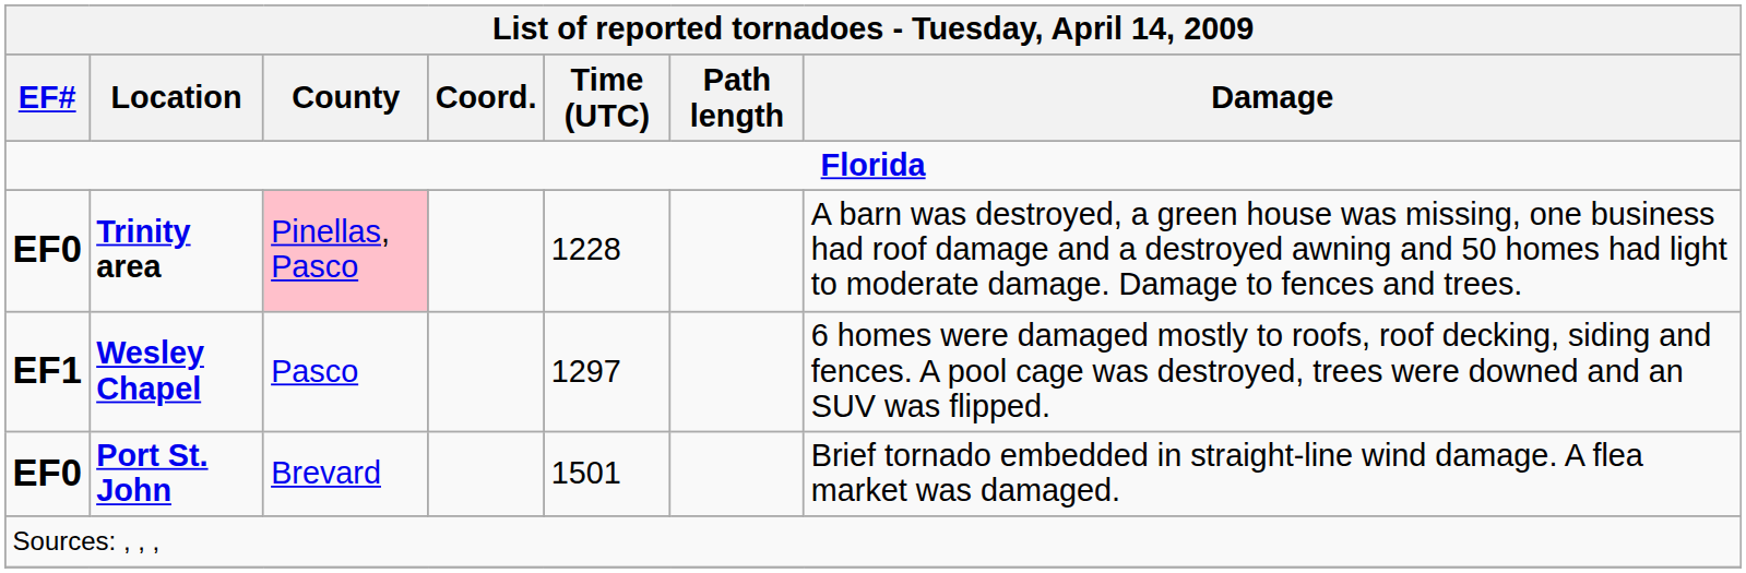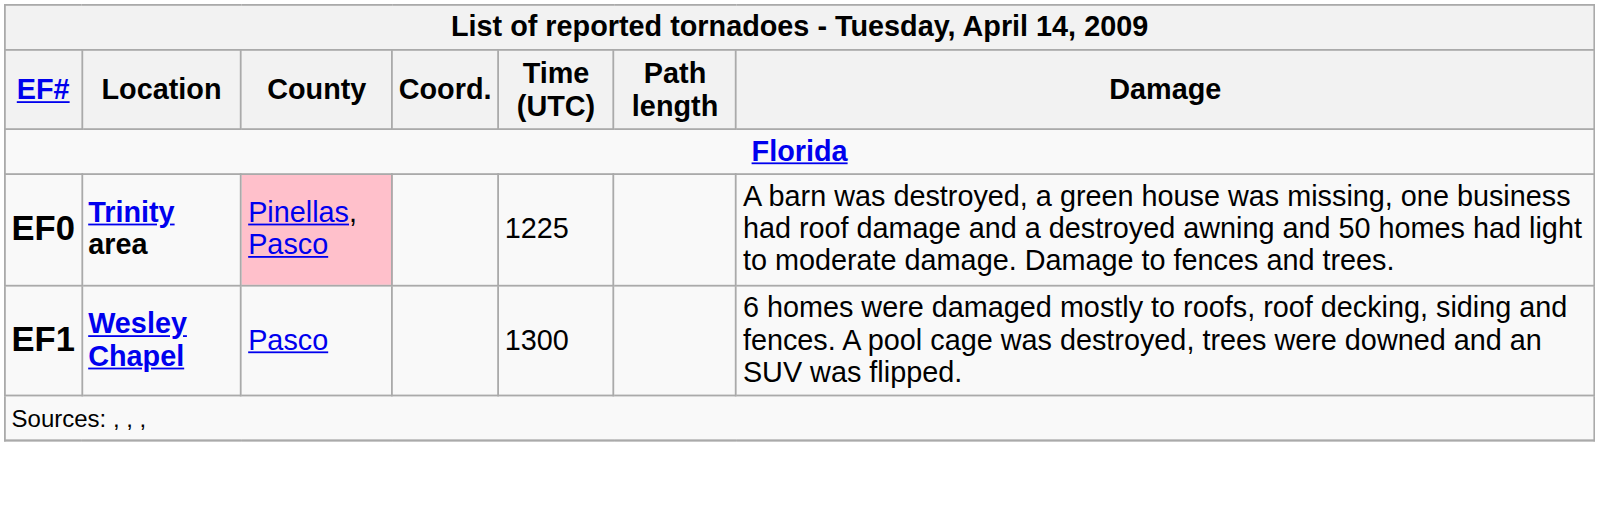Trinity area | Time (UTC): 1228 -> 1225
Wesley Chapel | Time (UTC): 1297 -> 1300
- row: EF0 | Port St. John | Brevard | 1501 | Brief tornado embedded in straight-line wind damage. A flea market was damaged.
